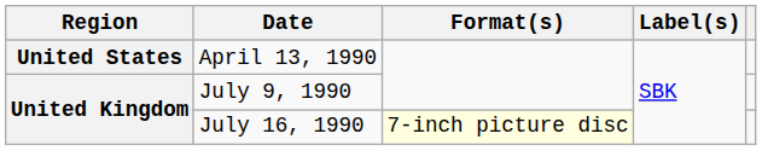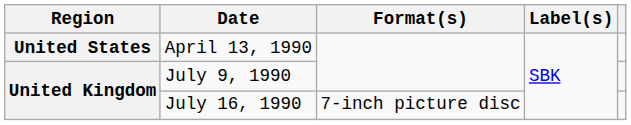July 16, 1990 | Format(s): lightyellow background -> no background
